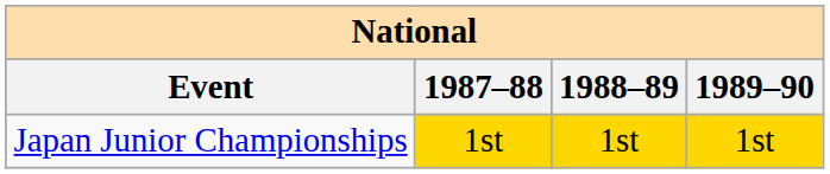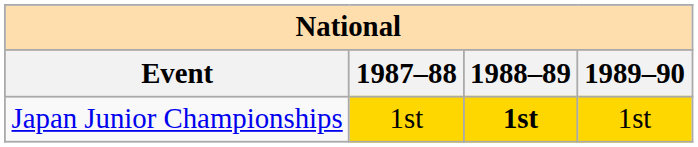Japan Junior Championships | 1988–89: normal -> bold
